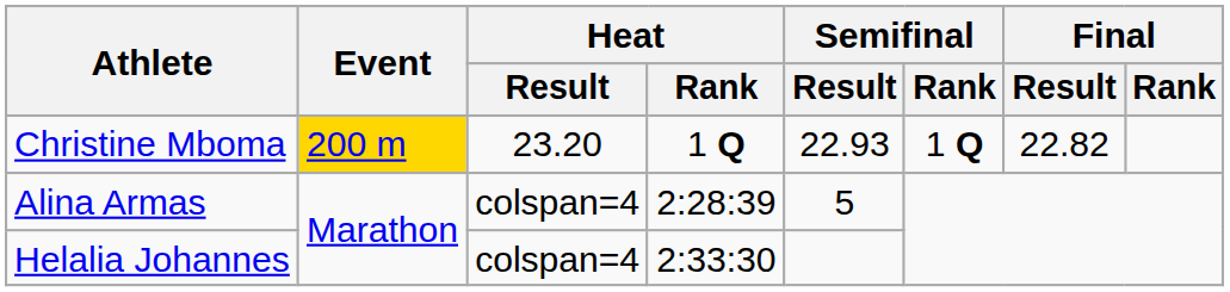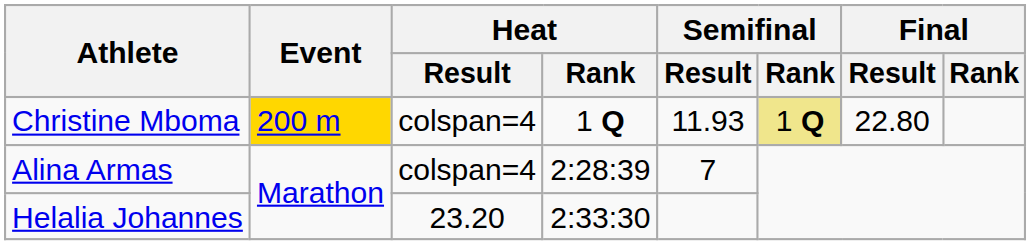Christine Mboma | Heat / Result: 23.20 -> colspan=4
Christine Mboma | Semifinal / Result: 22.93 -> 11.93
Christine Mboma | Semifinal / Rank: no background -> khaki background
Christine Mboma | Final / Result: 22.82 -> 22.80
Alina Armas | Semifinal / Result: 5 -> 7
Helalia Johannes | Heat / Result: colspan=4 -> 23.20
